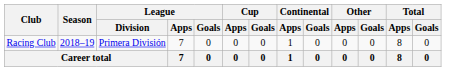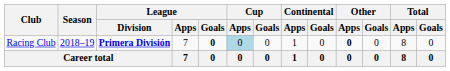Racing Club | League / Division: normal -> bold
Racing Club | League / Goals: normal -> bold
Racing Club | Cup / Apps: no background -> lightblue background
Racing Club | Other / Apps: normal -> bold
